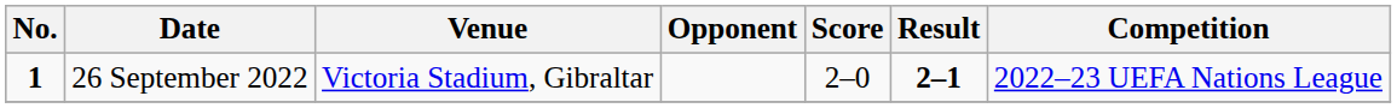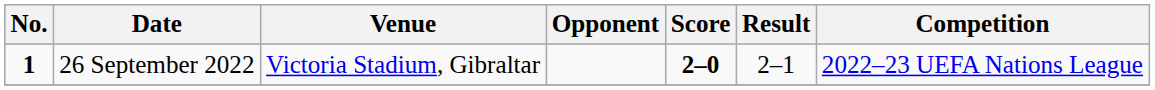26 September 2022 | Score: normal -> bold
26 September 2022 | Result: bold -> normal
